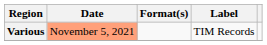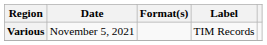Various | Date: lightsalmon background -> no background
